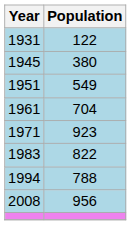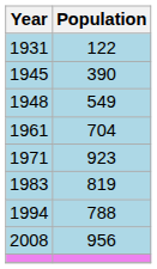row 3 | Population: 380 -> 390
row 4 | Year: 1951 -> 1948
row 7 | Population: 822 -> 819
